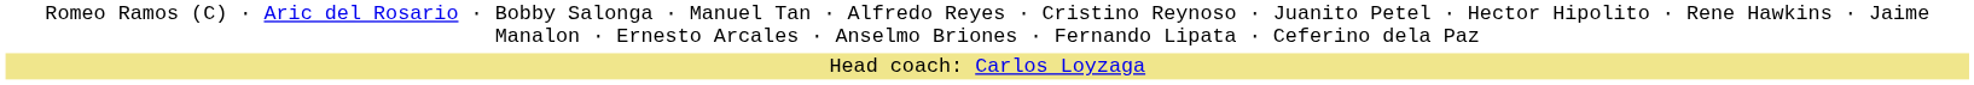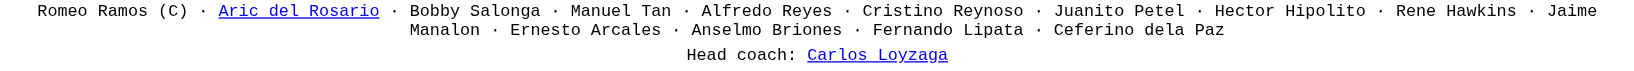row 2 | column 1: khaki background -> no background
